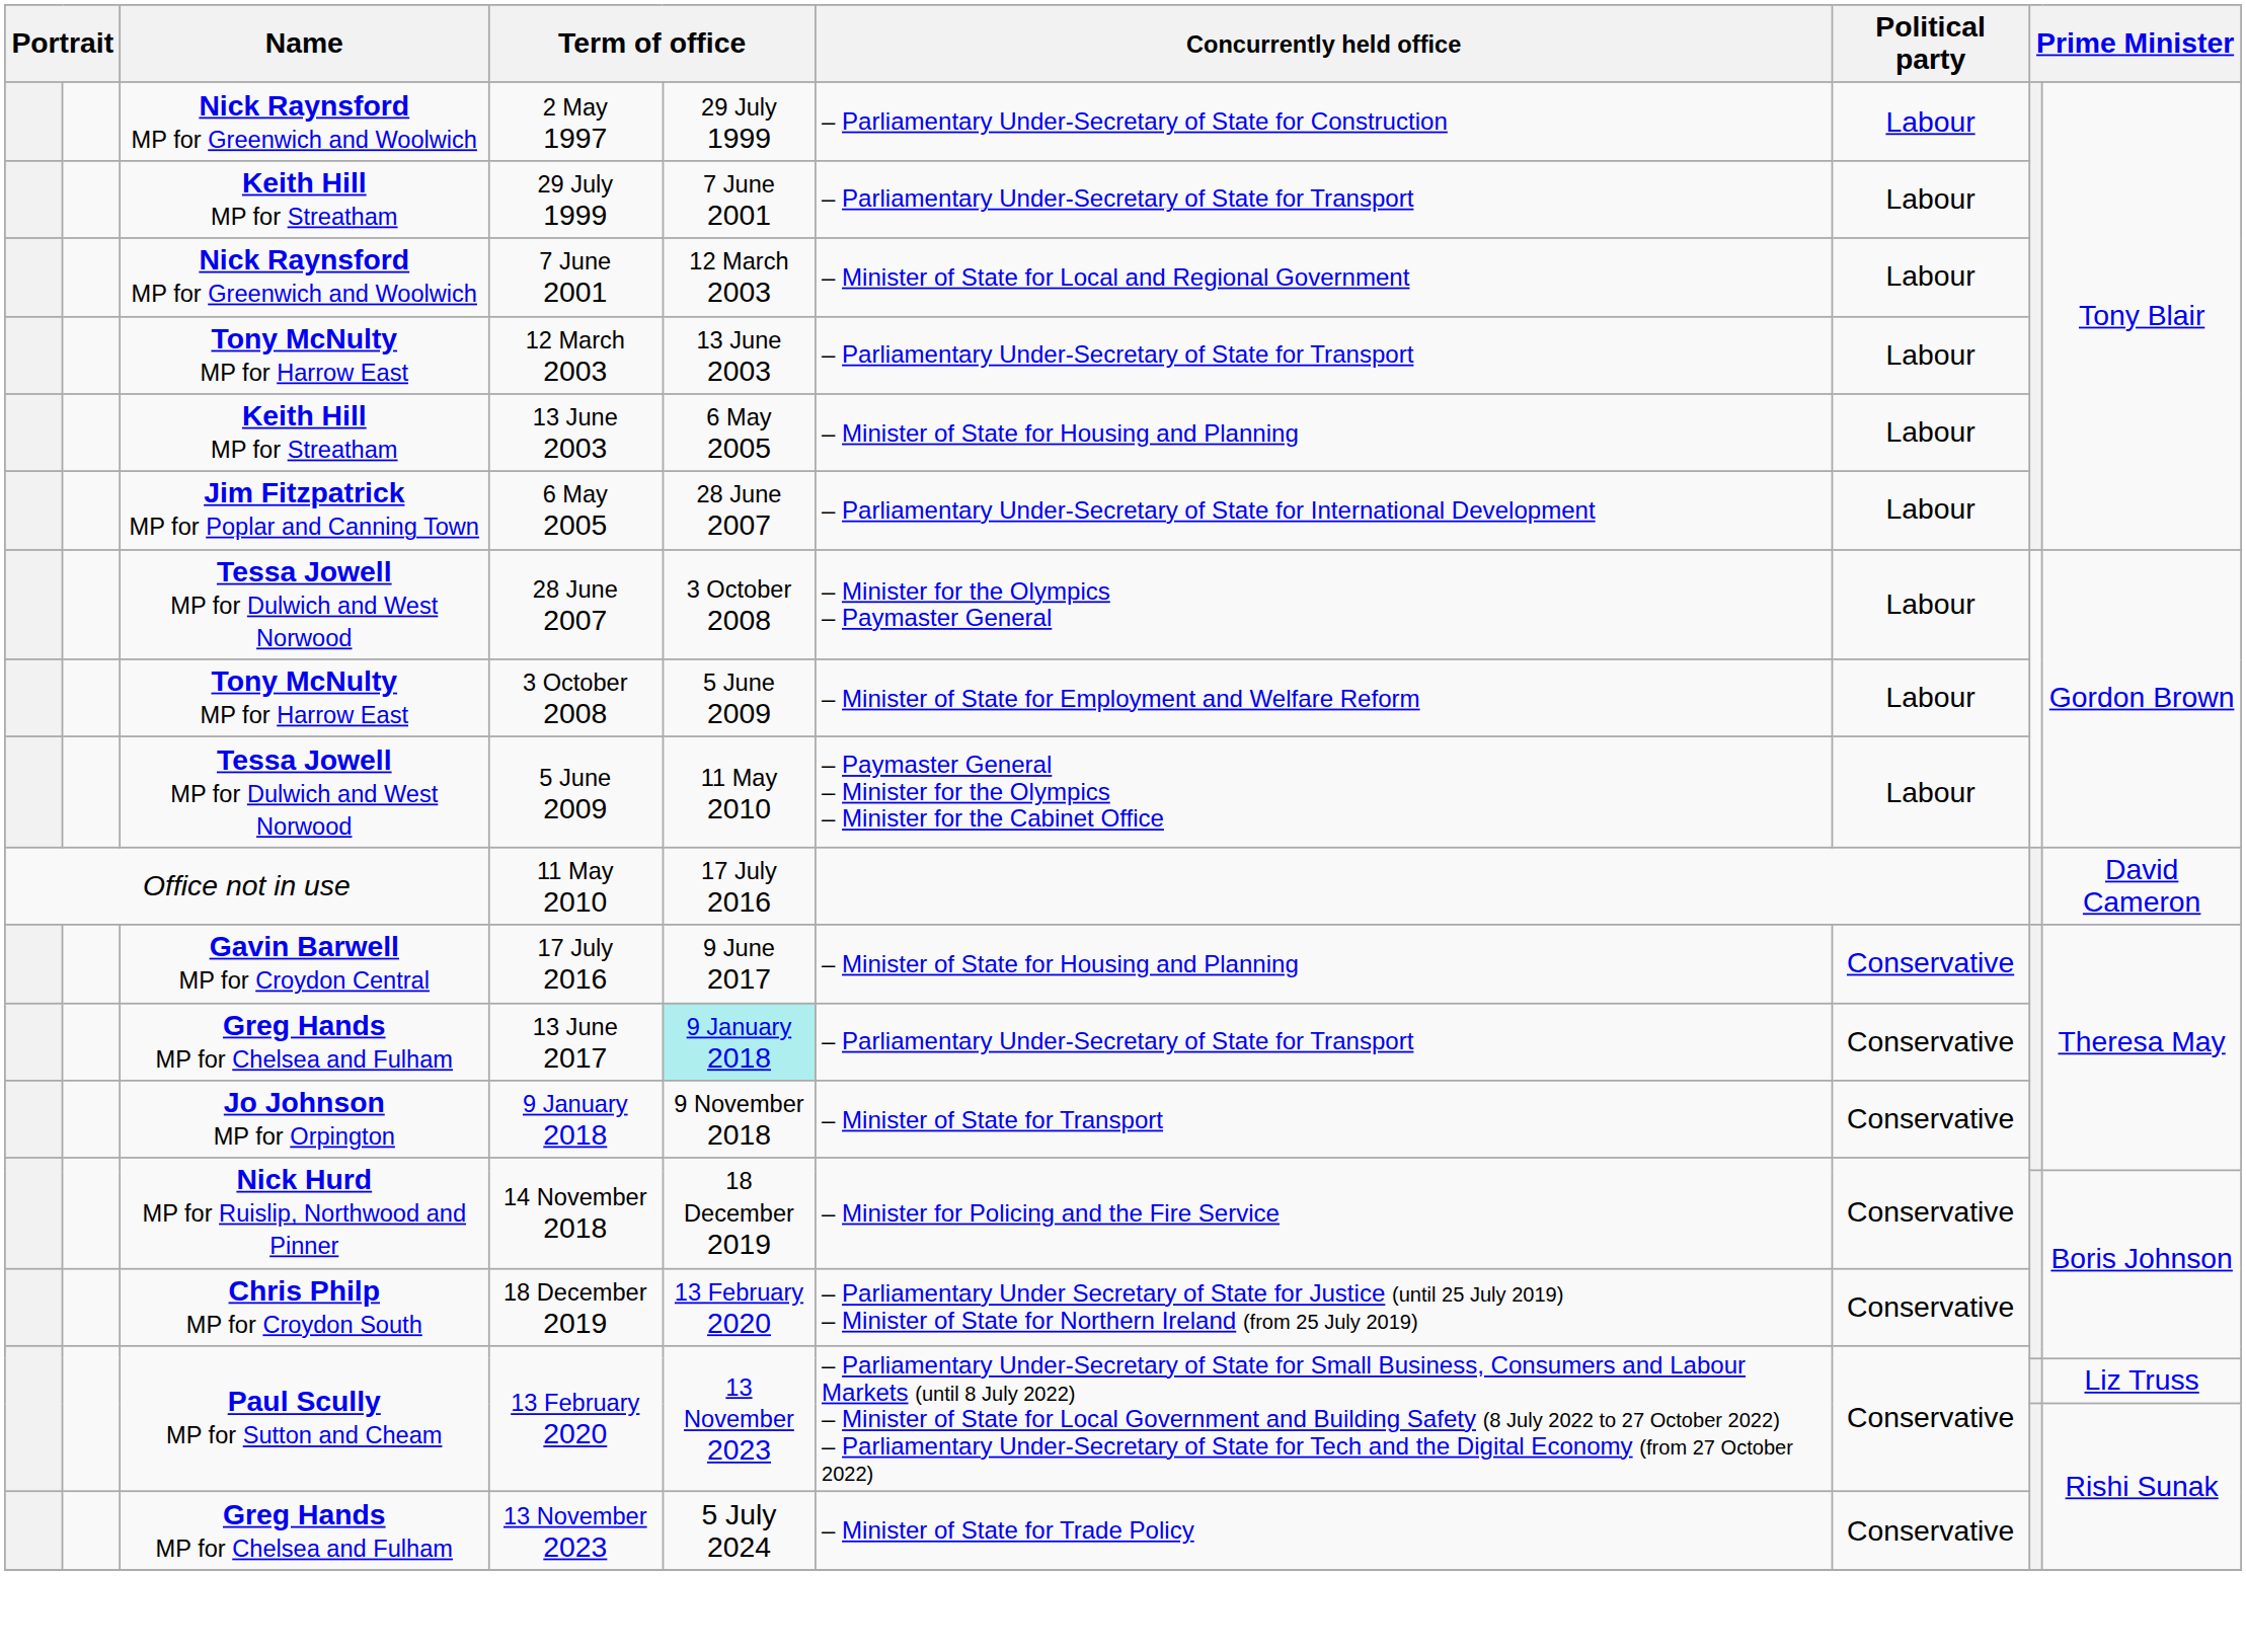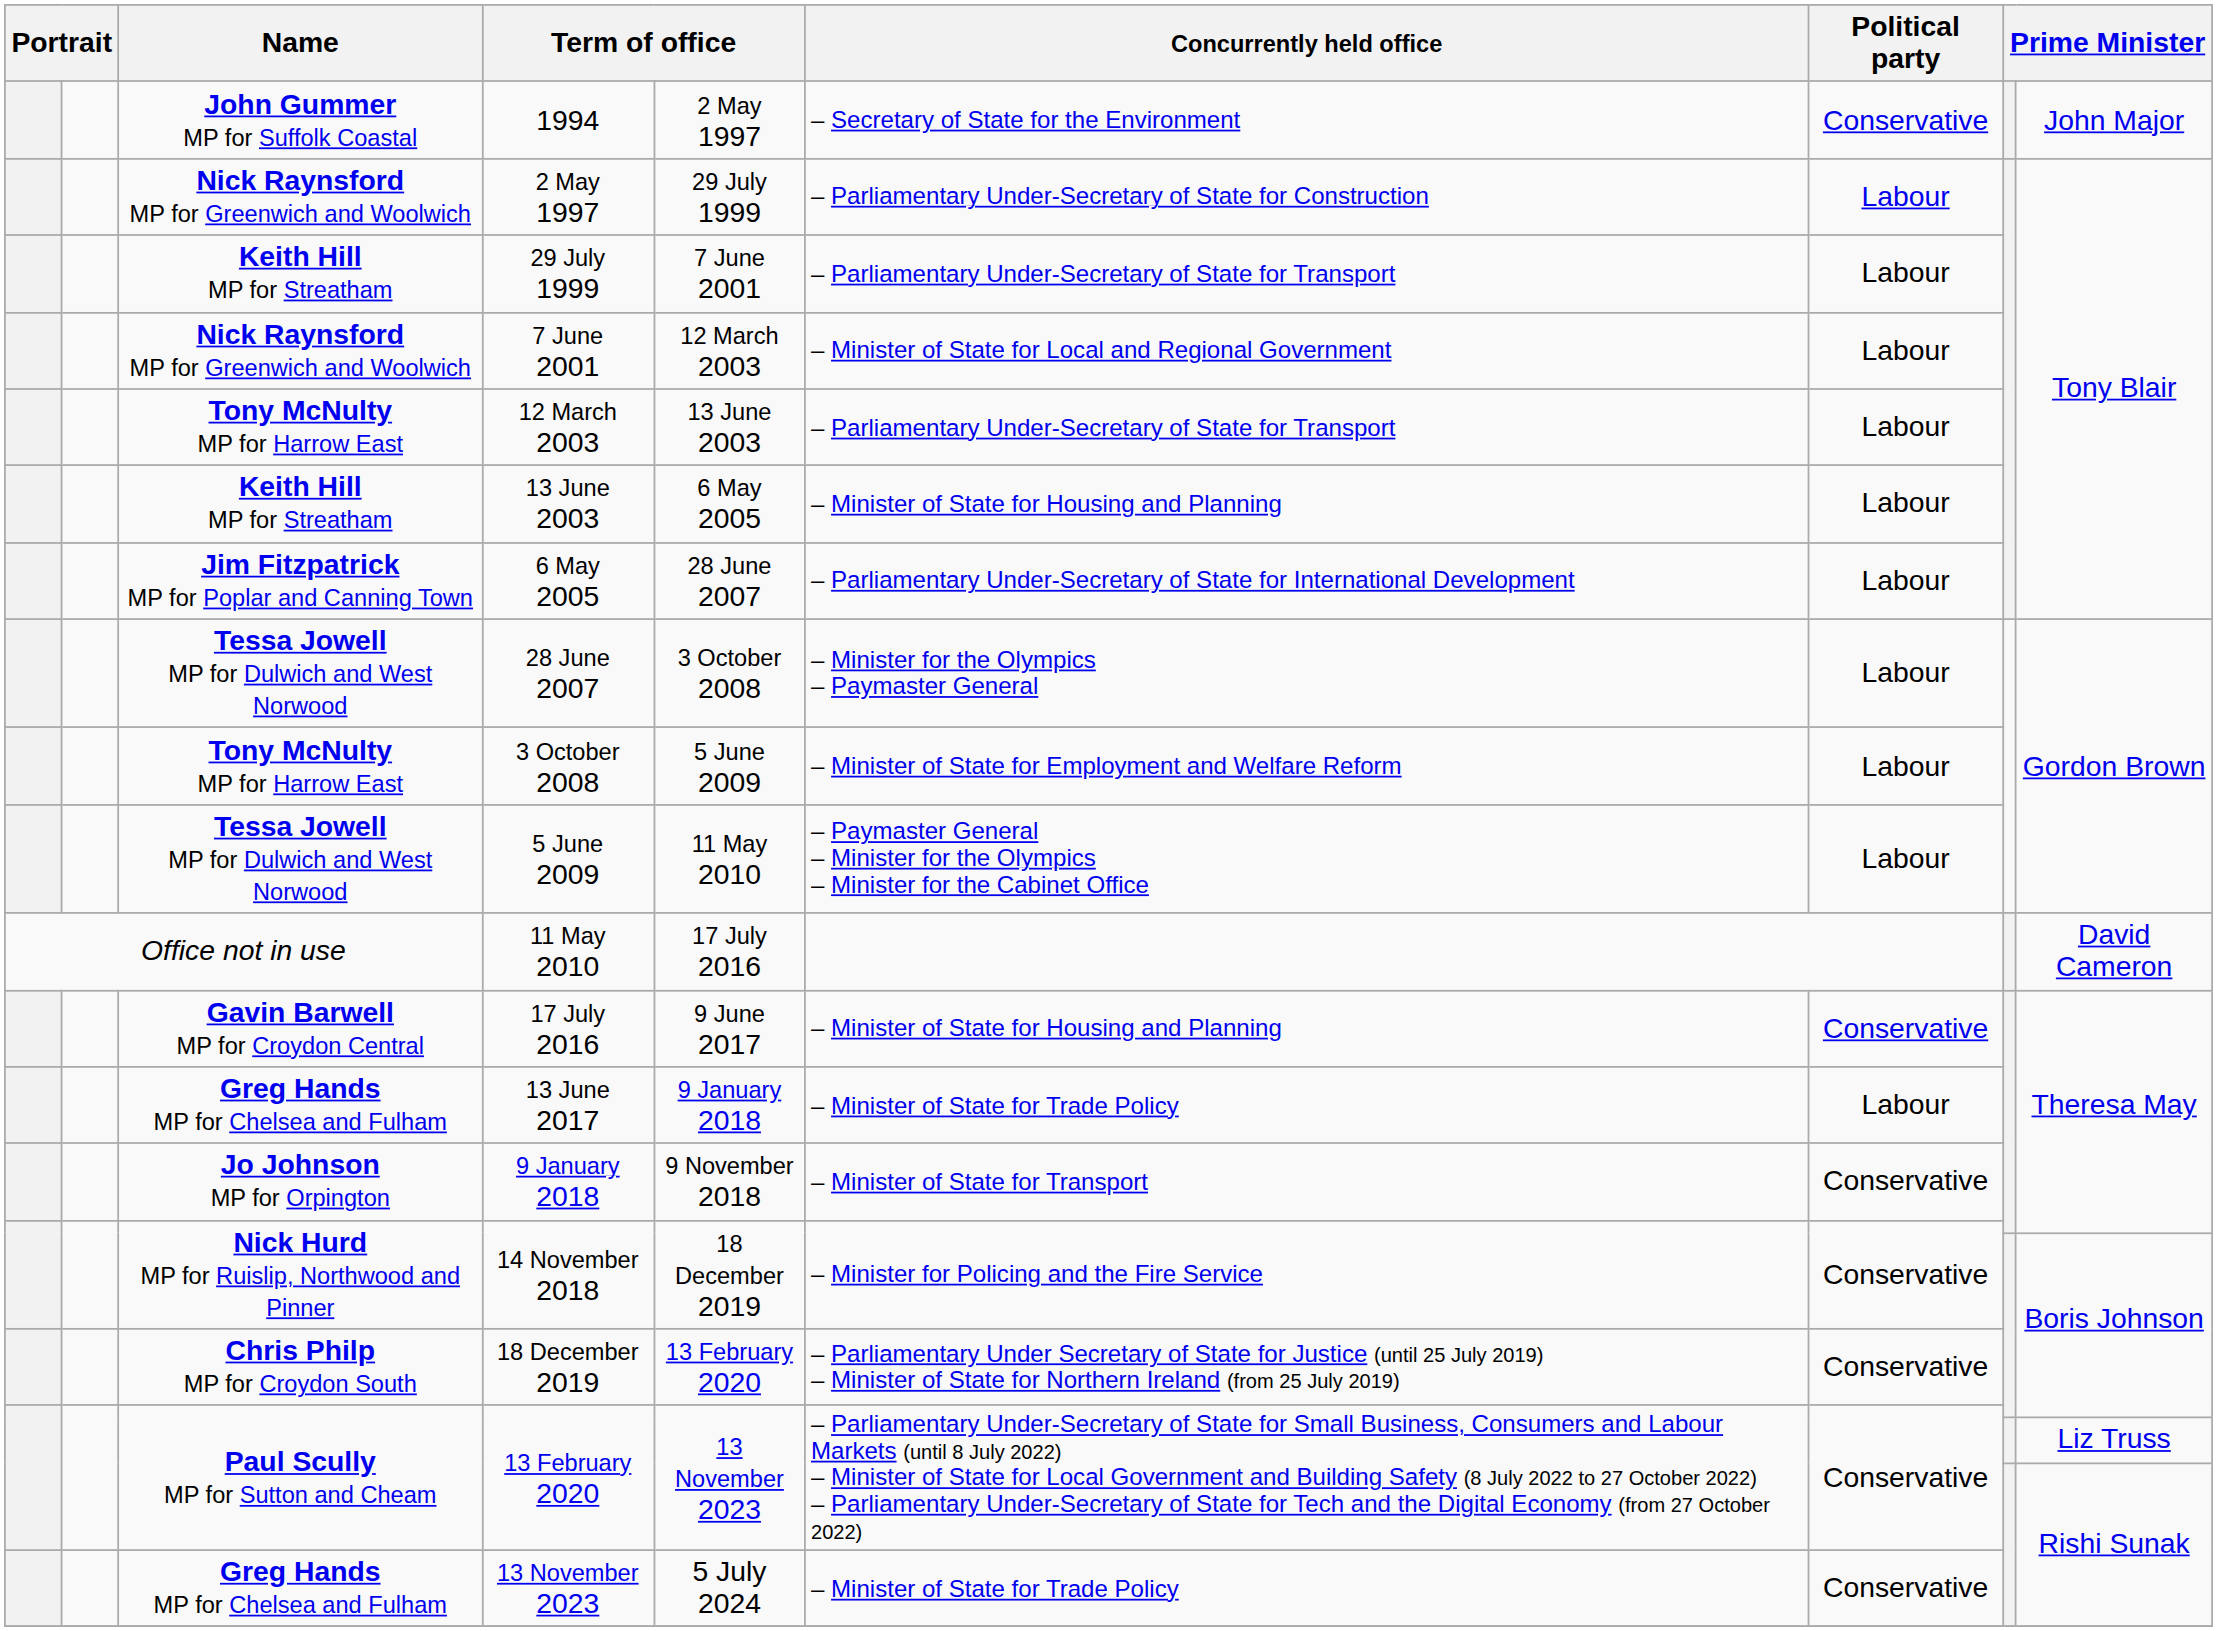+ row: John Gummer MP for Suffolk Coastal | 1994 | 2 May 1997 | – Secretary of State for the Environment | Conservative | John Major
13 June 2017 | column 5: paleturquoise background -> no background
13 June 2017 | Concurrently held office: – Parliamentary Under-Secretary of State for Transport -> – Minister of State for Trade Policy
13 June 2017 | Political party: Conservative -> Labour
